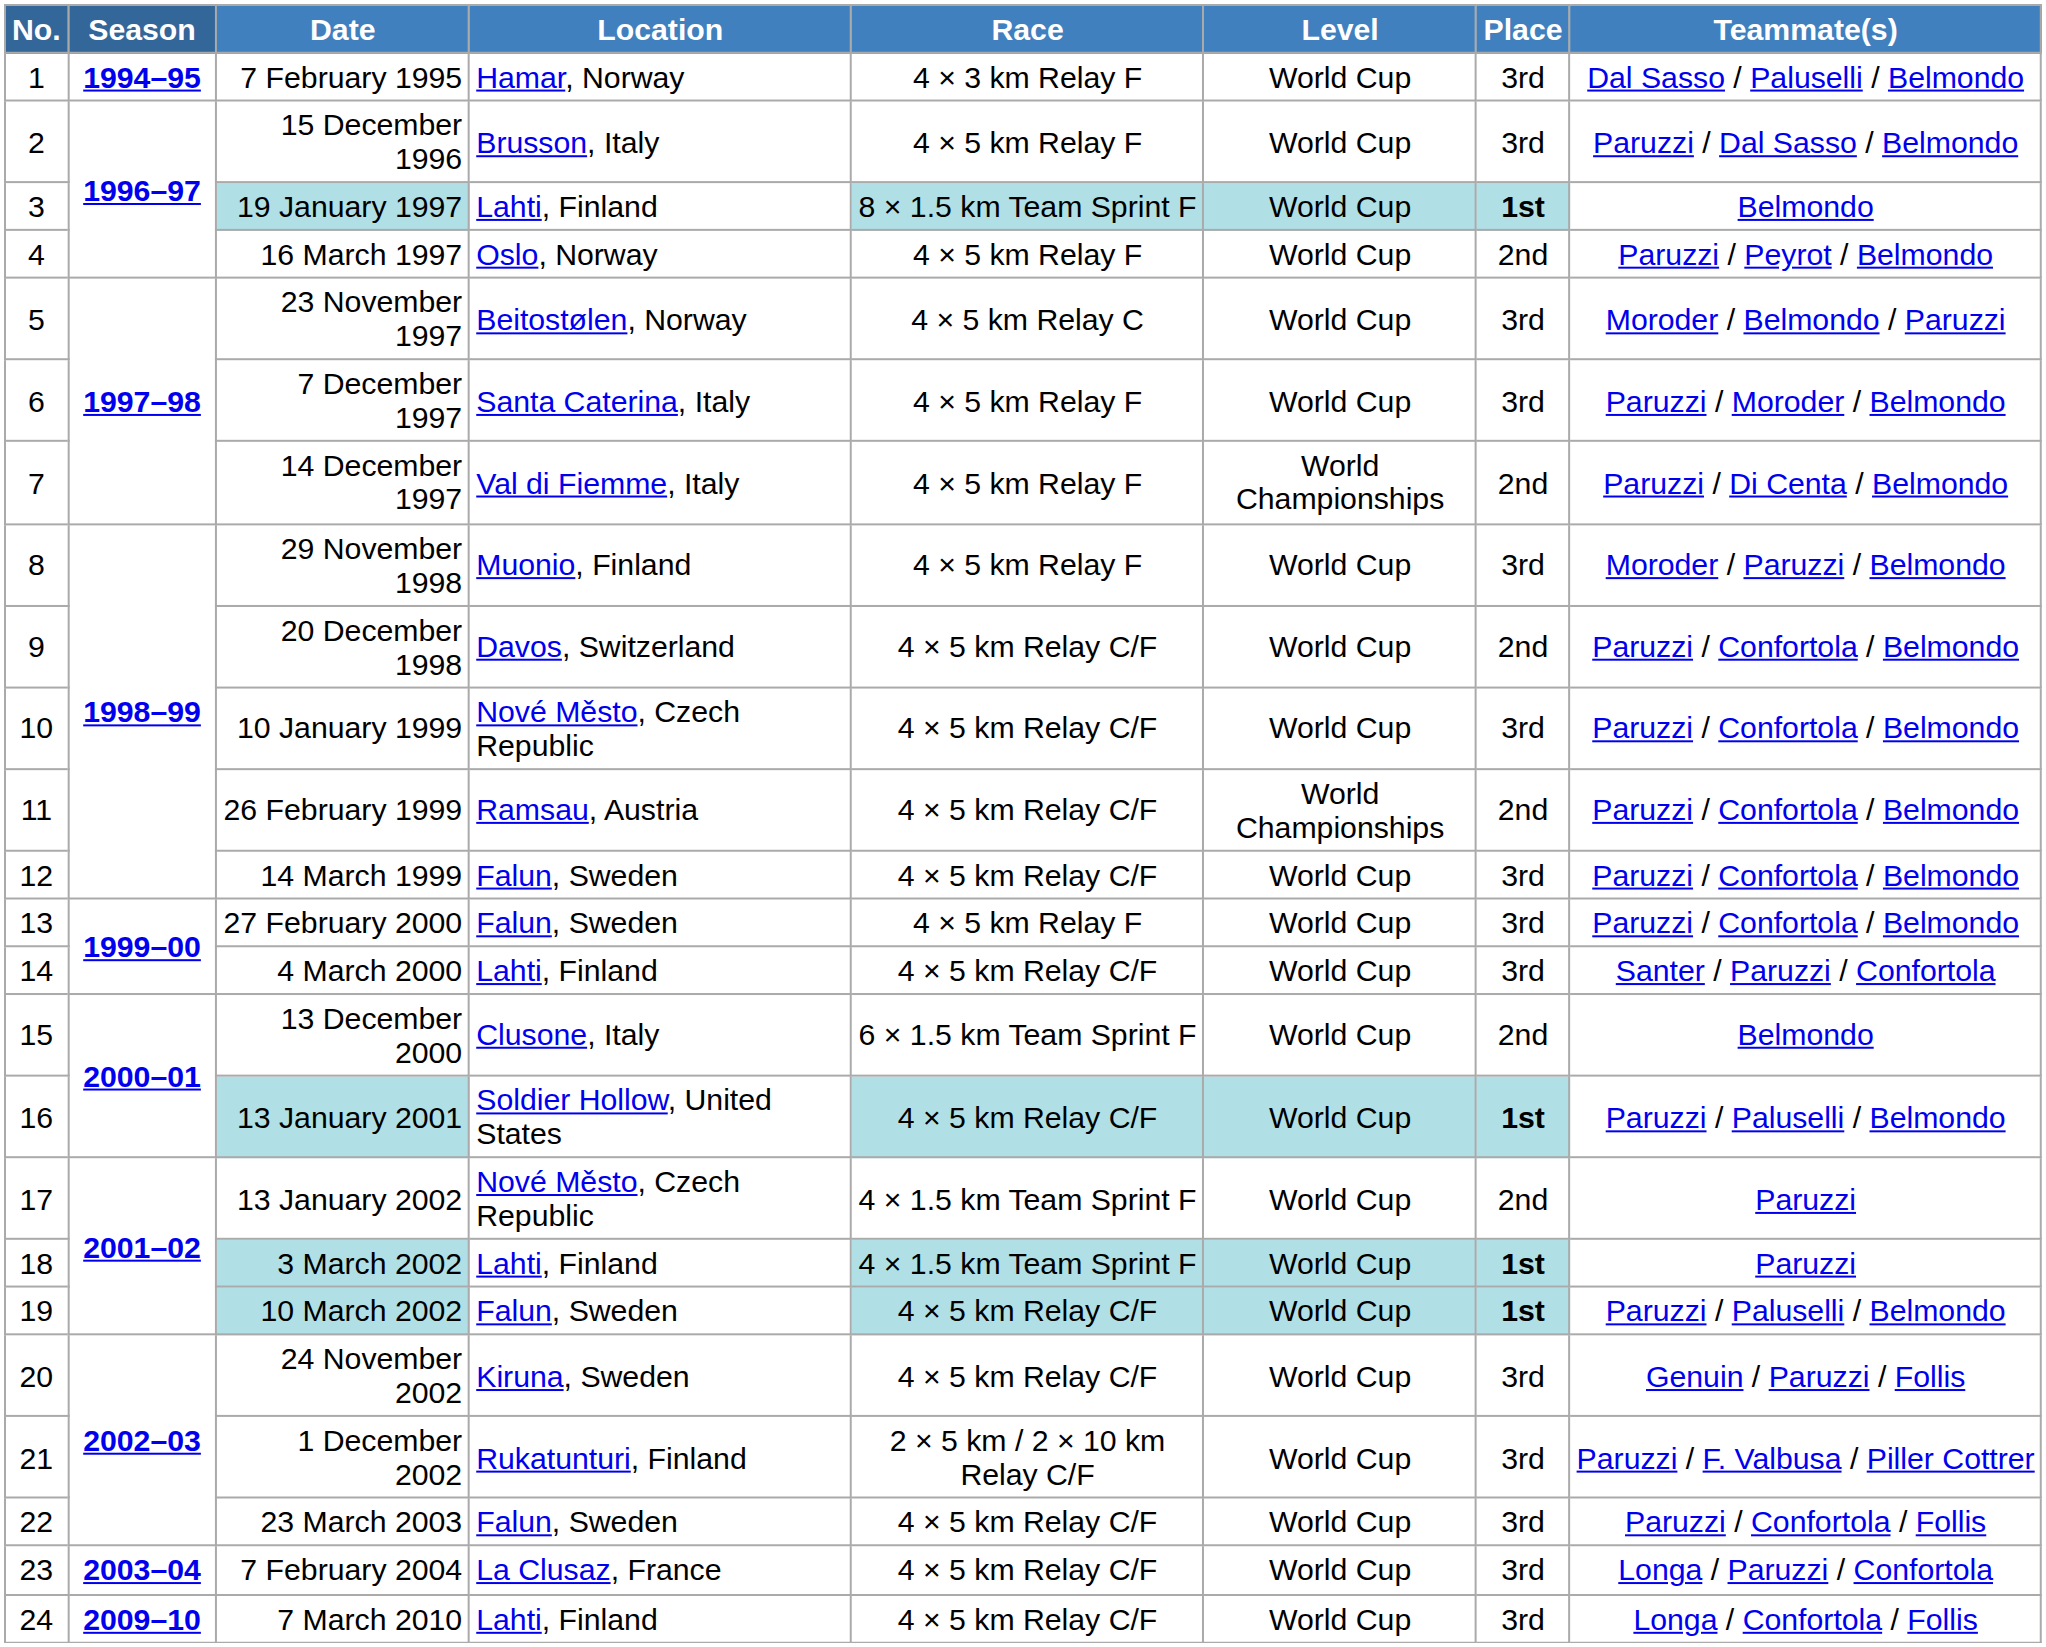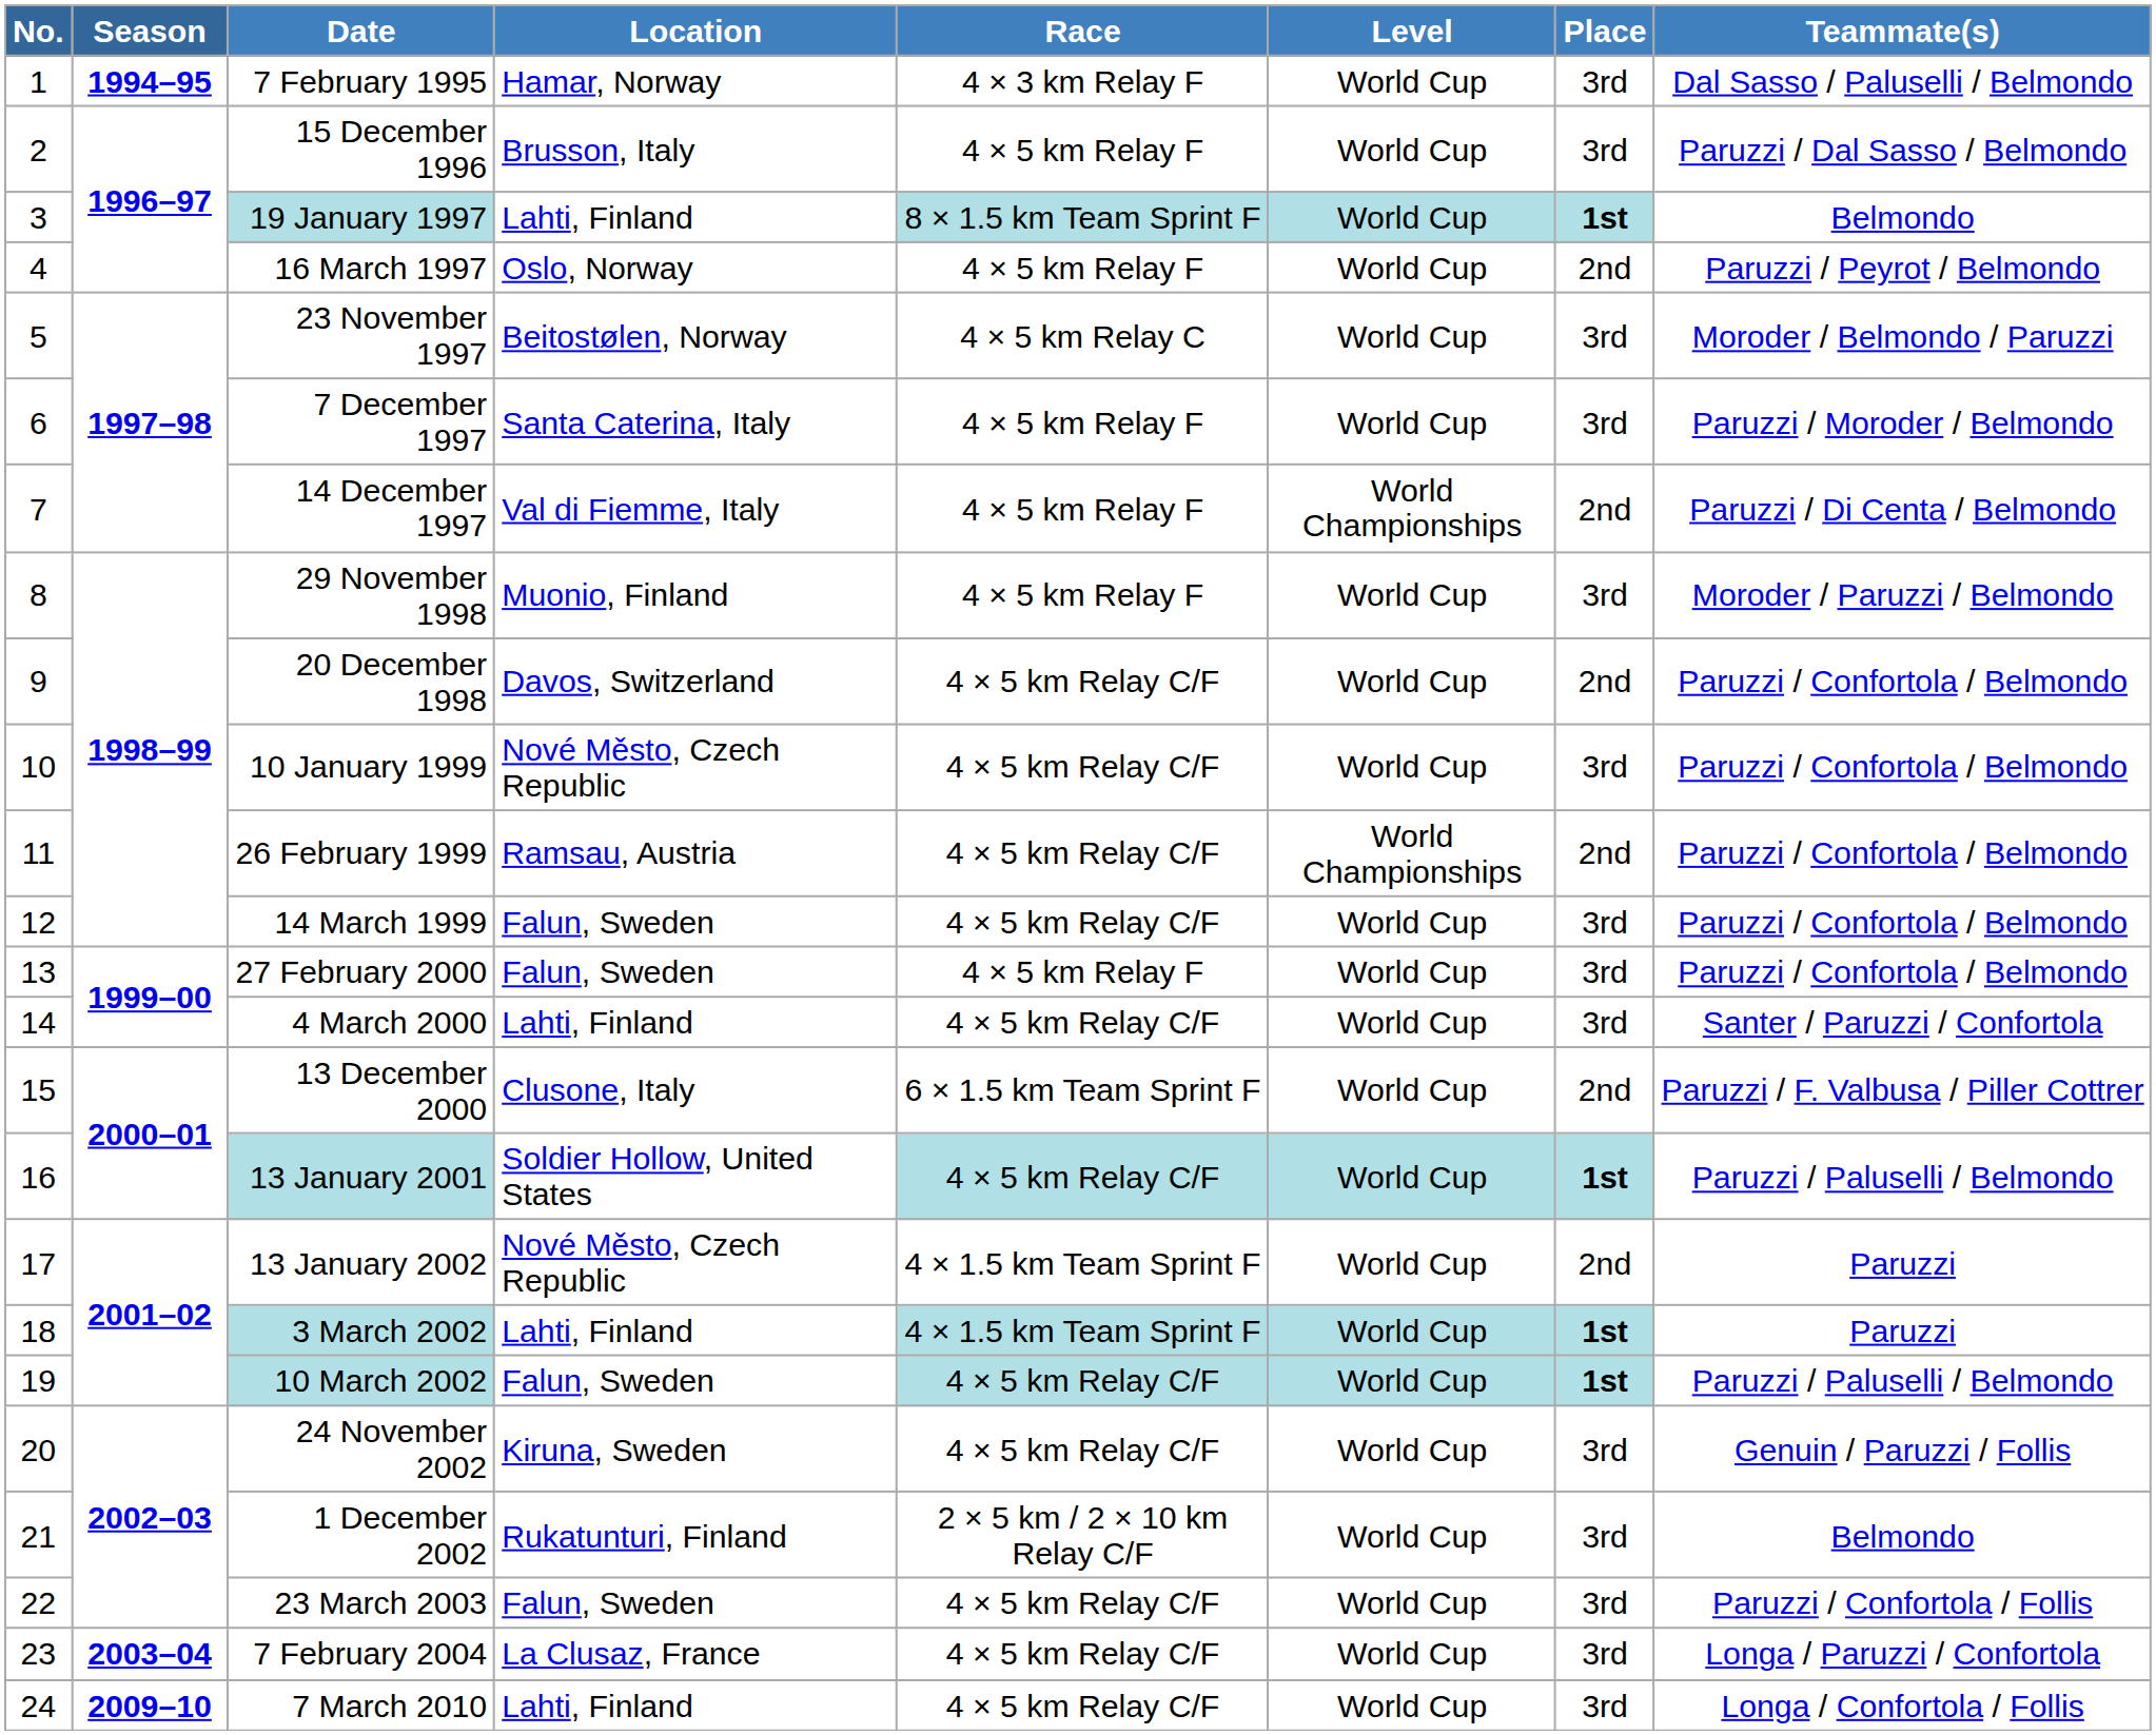13 December 2000 | Teammate(s): Belmondo -> Paruzzi / F. Valbusa / Piller Cottrer
1 December 2002 | Teammate(s): Paruzzi / F. Valbusa / Piller Cottrer -> Belmondo
